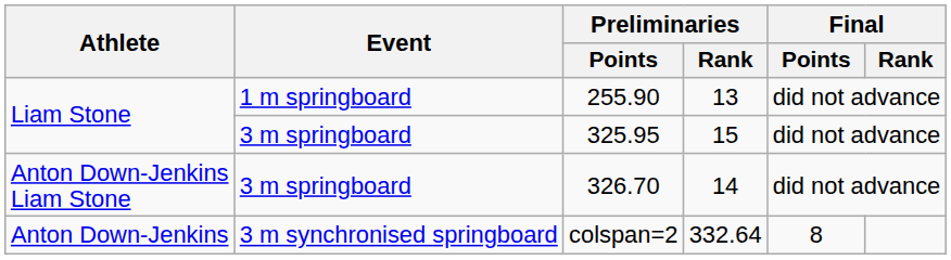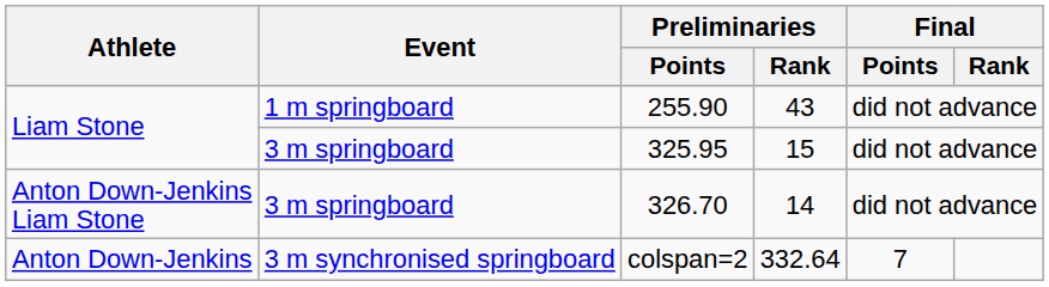255.90 | Preliminaries / Rank: 13 -> 43
colspan=2 | Final / Points: 8 -> 7
